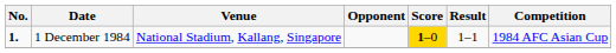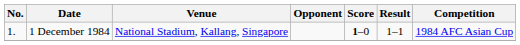1 December 1984 | No.: bold -> normal
1 December 1984 | Score: gold background -> no background
